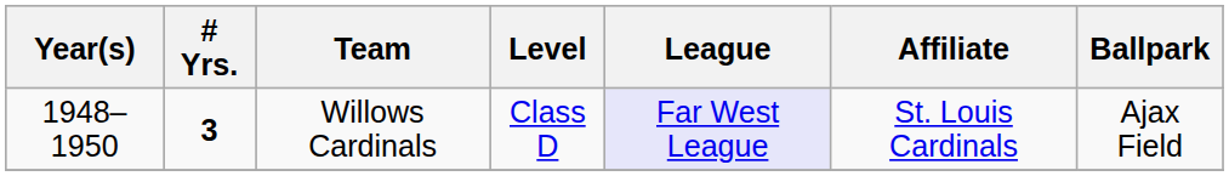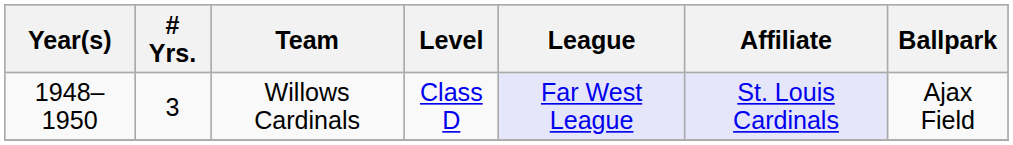Willows Cardinals | # Yrs.: bold -> normal
Willows Cardinals | Affiliate: no background -> lavender background
